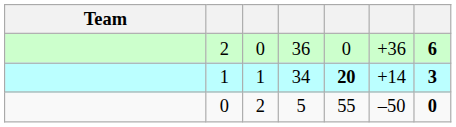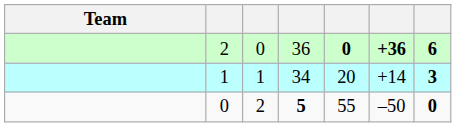row 2 | column 5: normal -> bold
row 2 | column 6: normal -> bold
row 3 | column 5: bold -> normal
row 4 | column 4: normal -> bold
